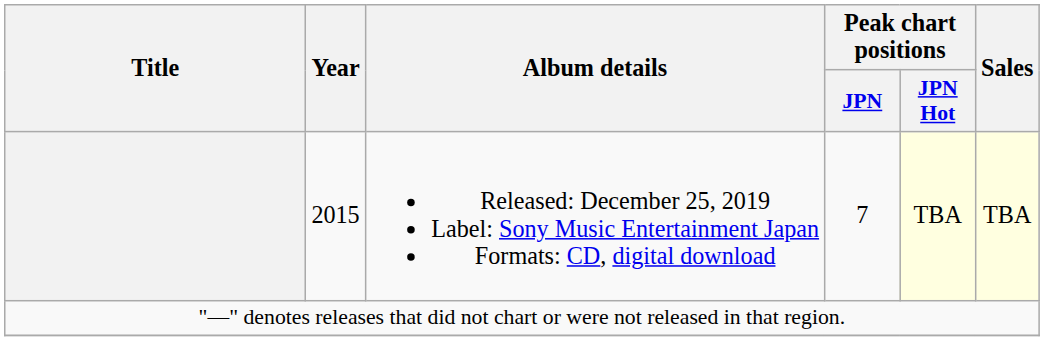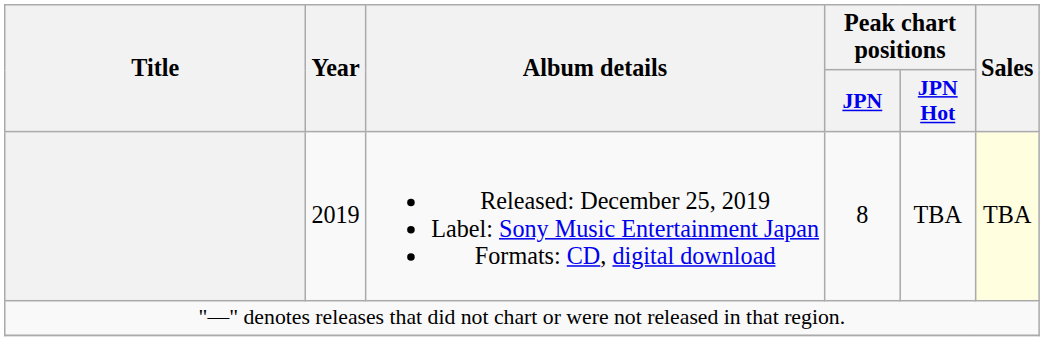row 3 | Year: 2015 -> 2019
row 3 | Peak chart positions / JPN: 7 -> 8
row 3 | Peak chart positions / JPN Hot: lightyellow background -> no background
